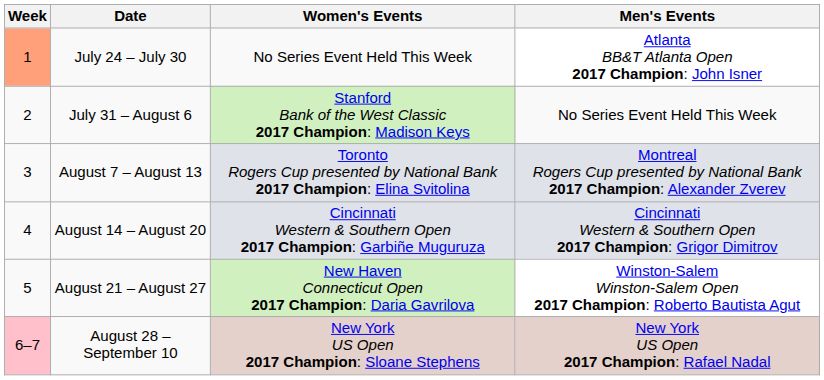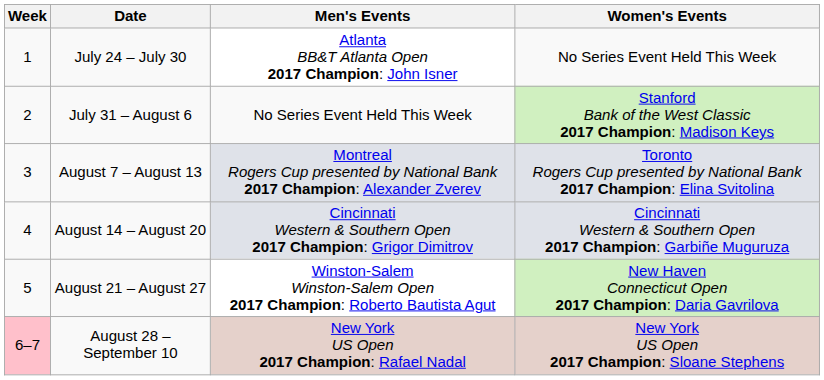columns swapped: Men's Events <-> Women's Events
July 24 – July 30 | Week: lightsalmon background -> no background
